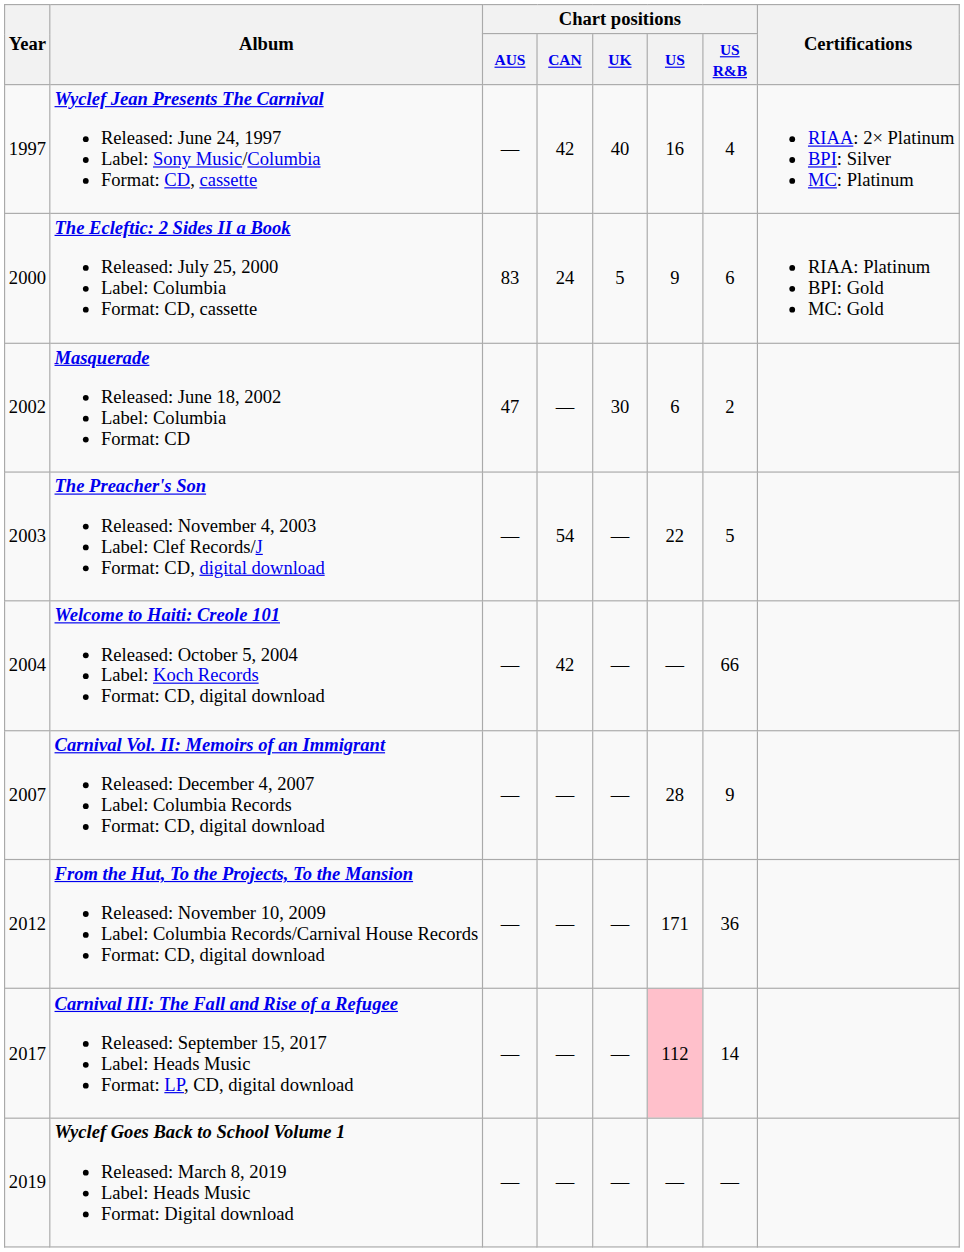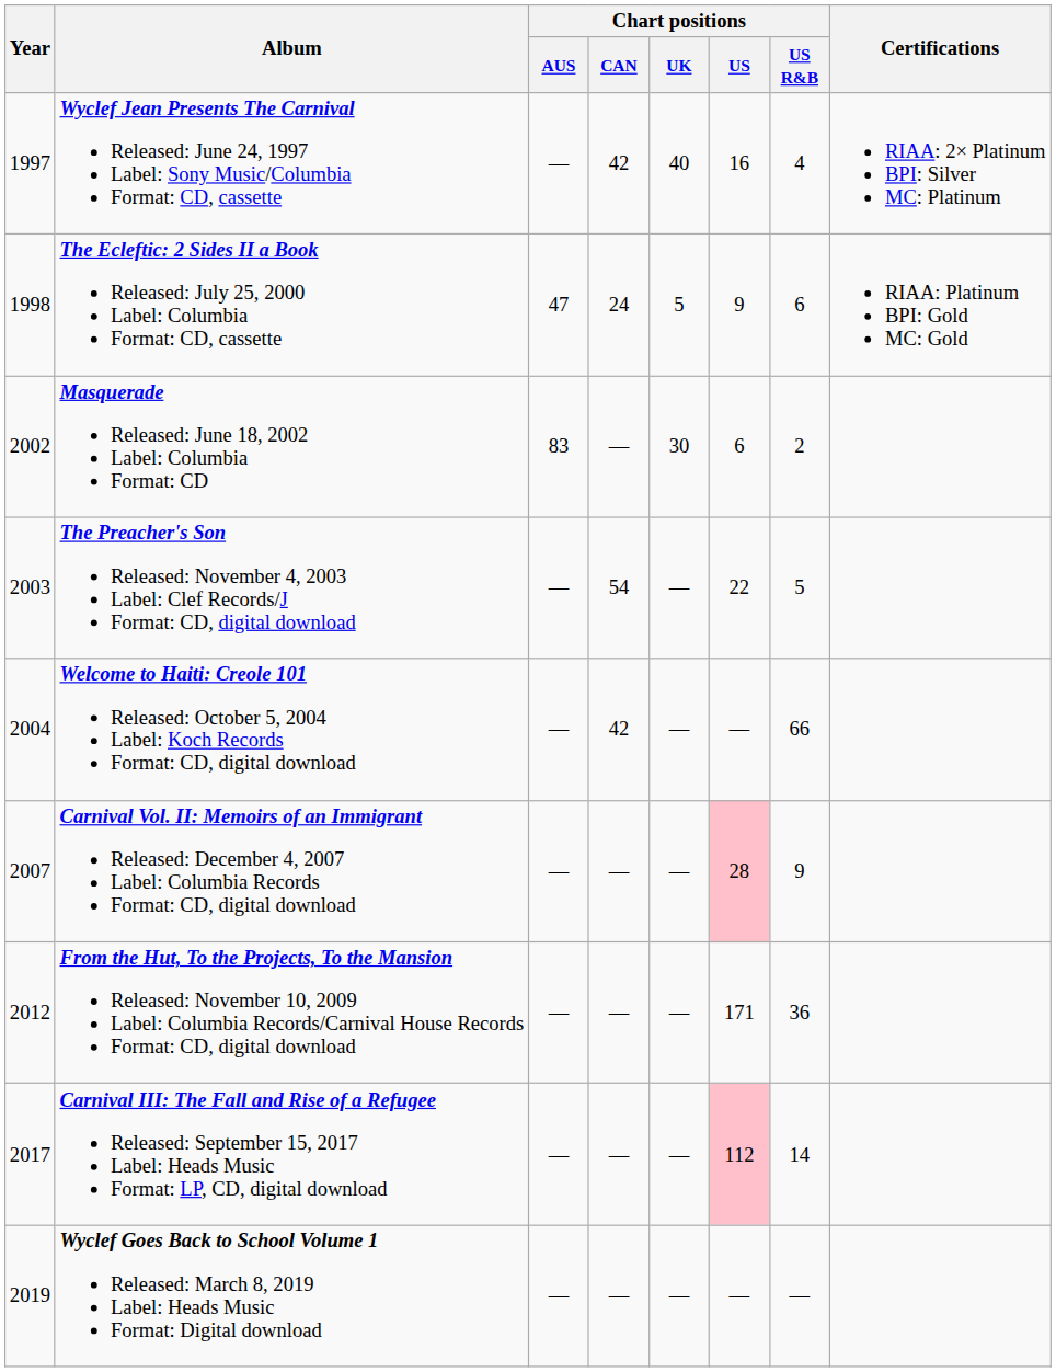row 4 | Year: 2000 -> 1998
row 4 | Chart positions / AUS: 83 -> 47
row 5 | Chart positions / AUS: 47 -> 83
row 8 | Chart positions / US: no background -> pink background
